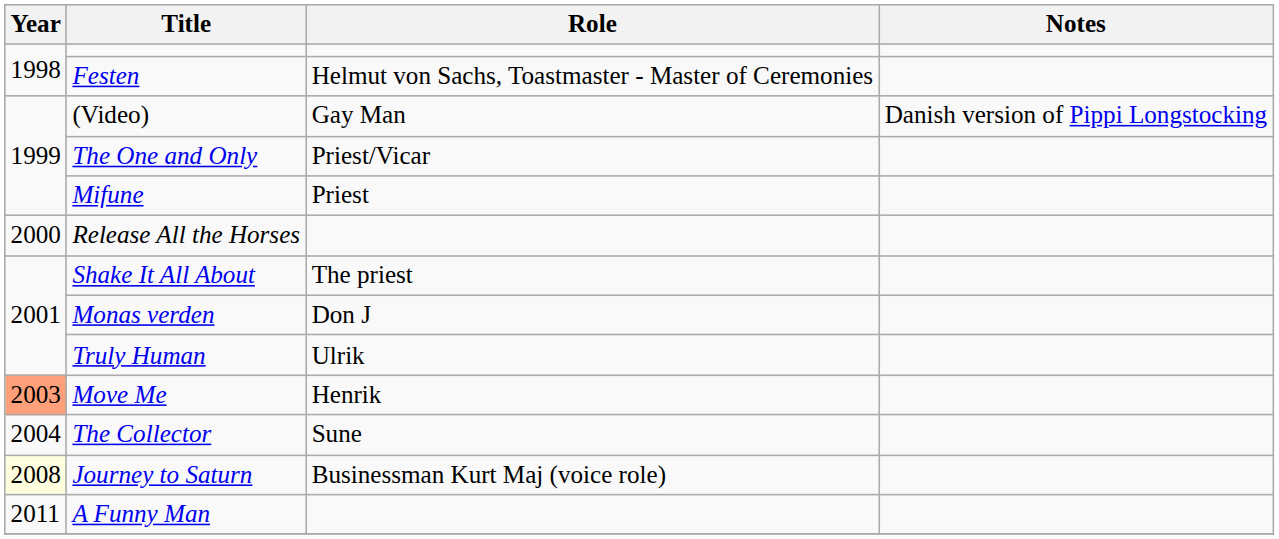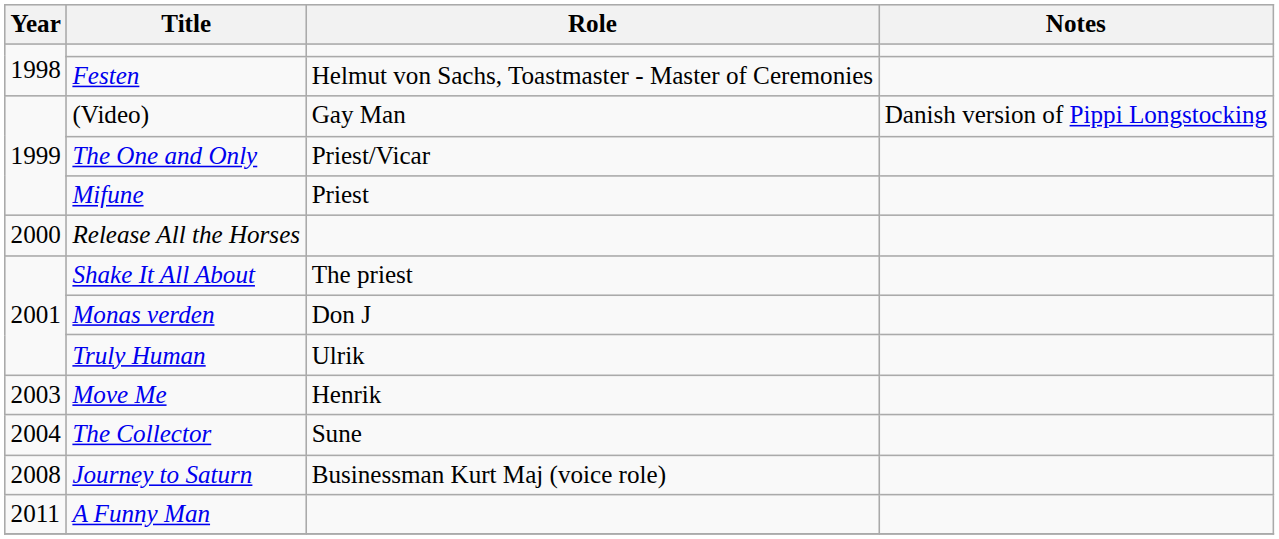Move Me | Year: lightsalmon background -> no background
Journey to Saturn | Year: lightyellow background -> no background
